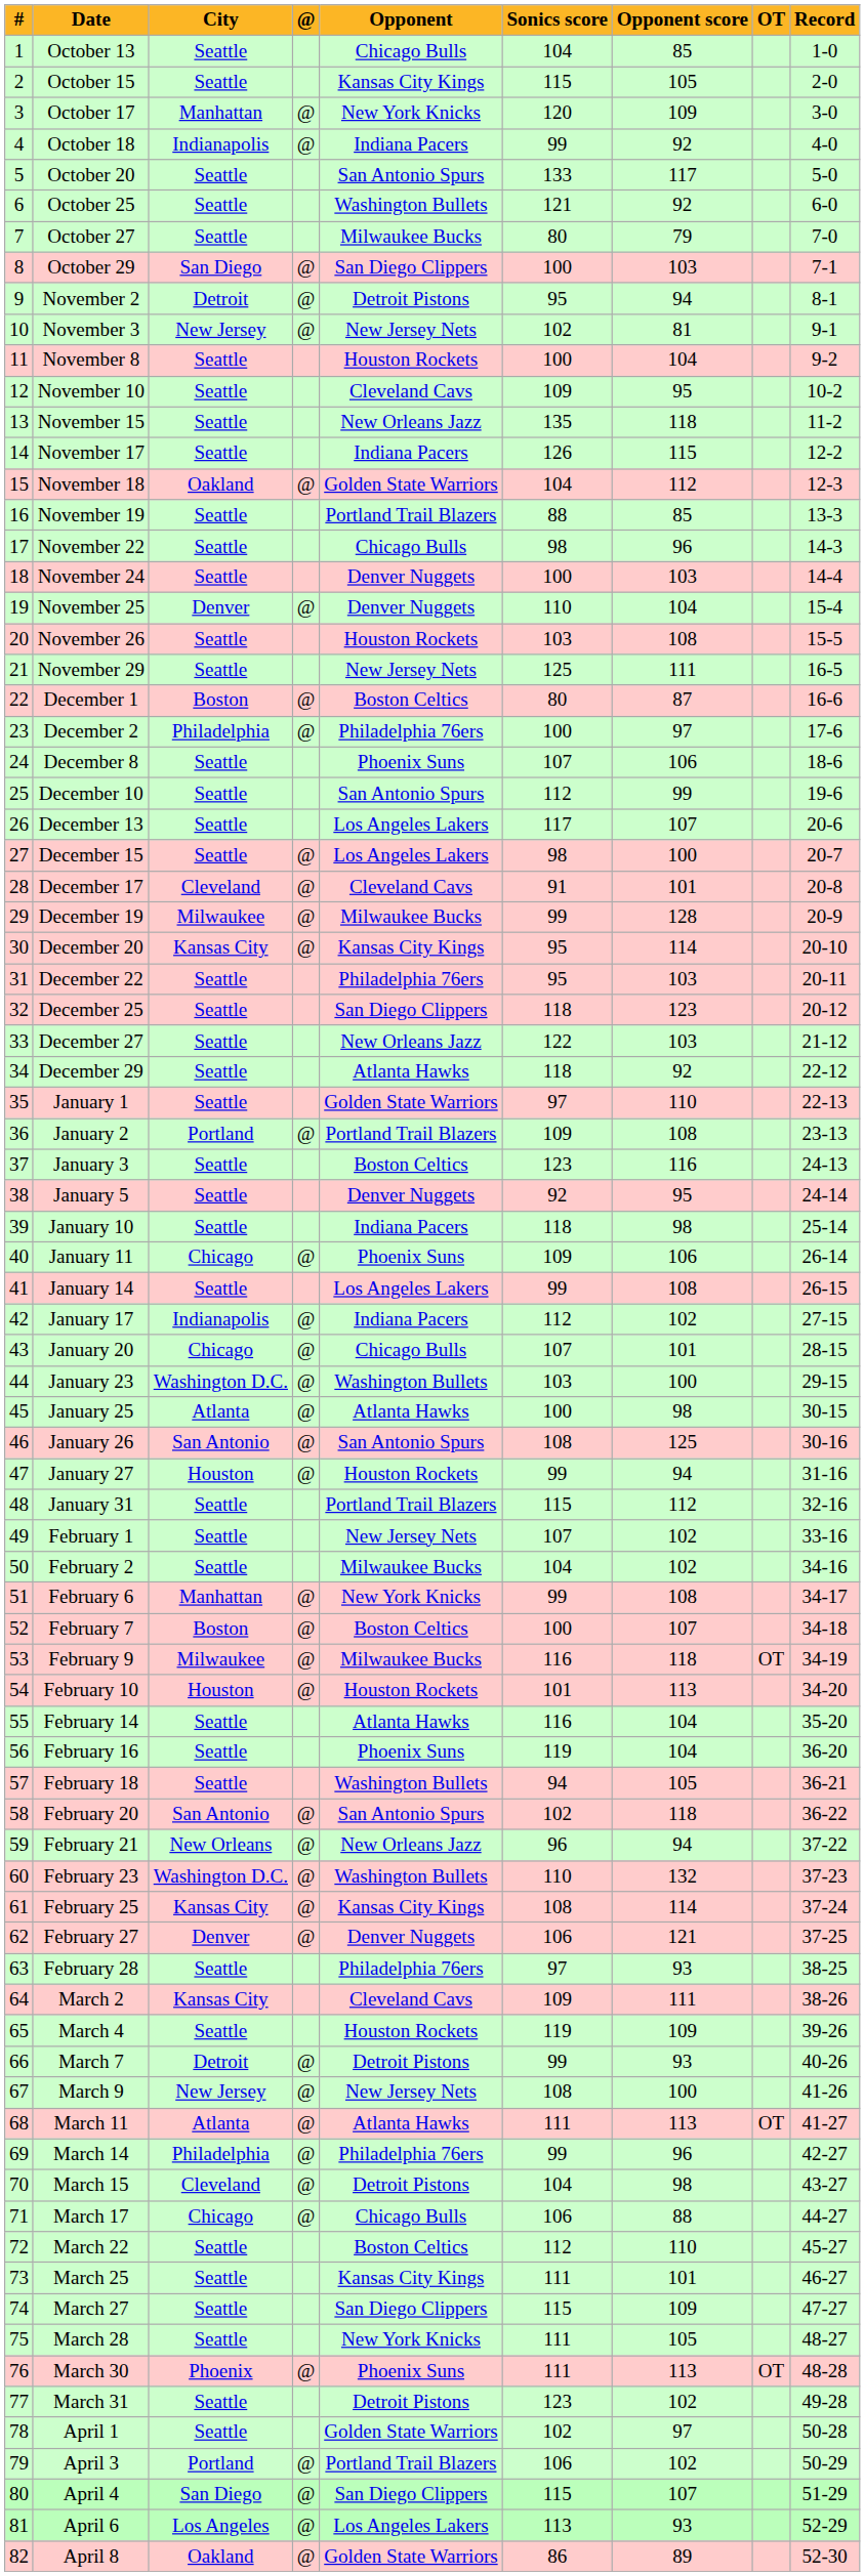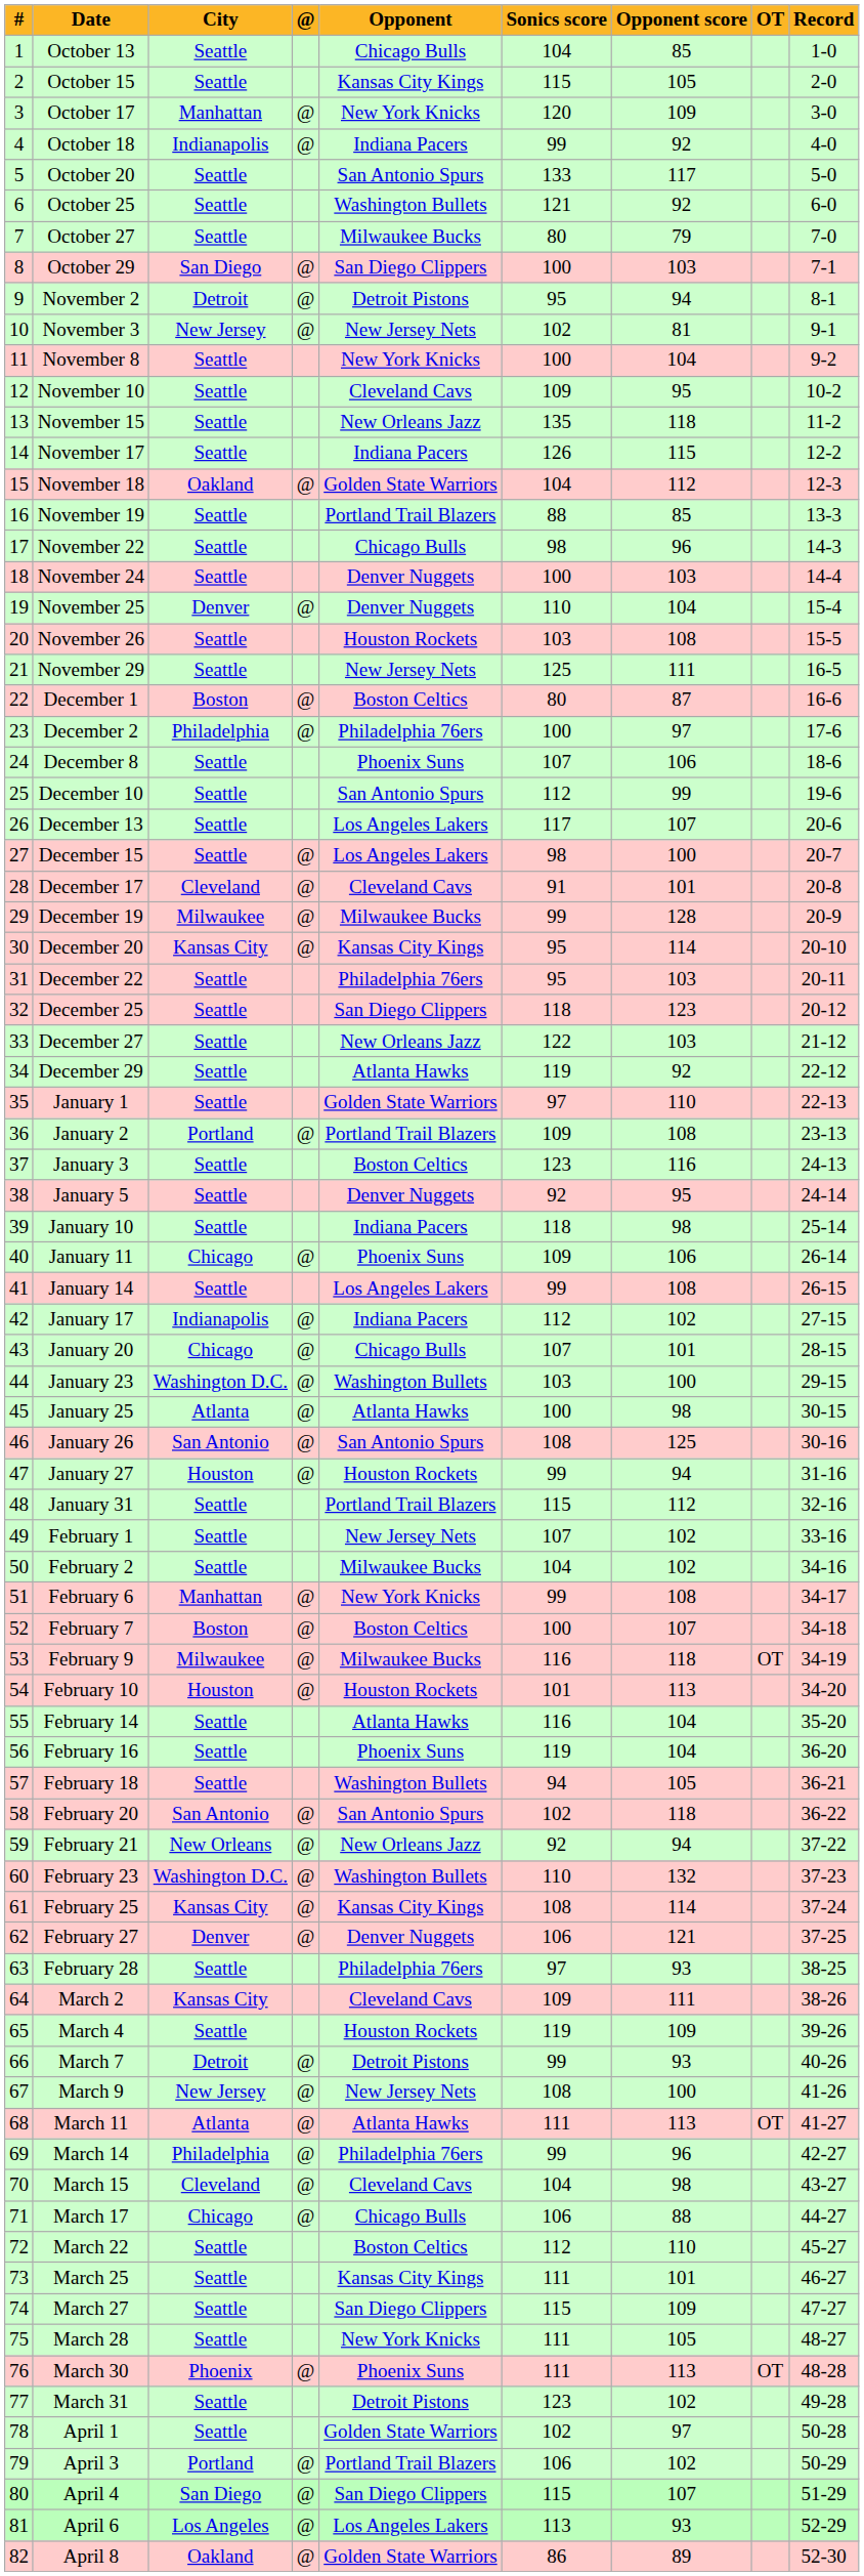November 8 | Opponent: Houston Rockets -> New York Knicks
December 29 | Sonics score: 118 -> 119
February 21 | Sonics score: 96 -> 92
March 15 | Opponent: Detroit Pistons -> Cleveland Cavs
